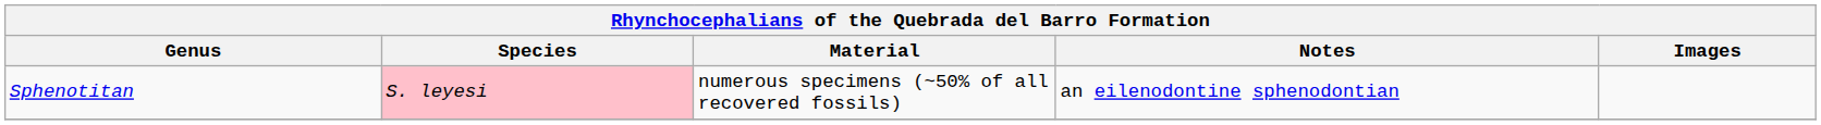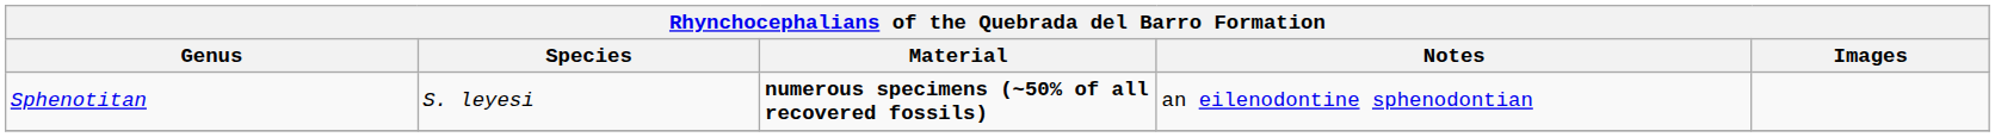row 3 | Species: pink background -> no background
row 3 | Material: normal -> bold
